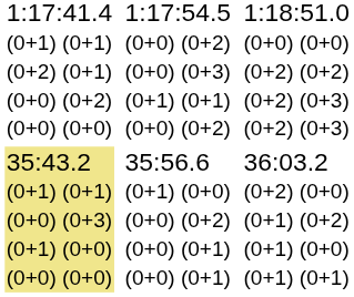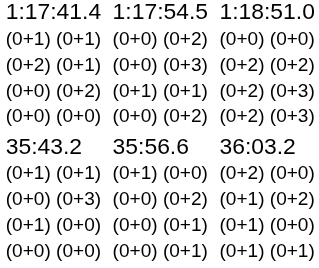row 2 | column 1: khaki background -> no background
